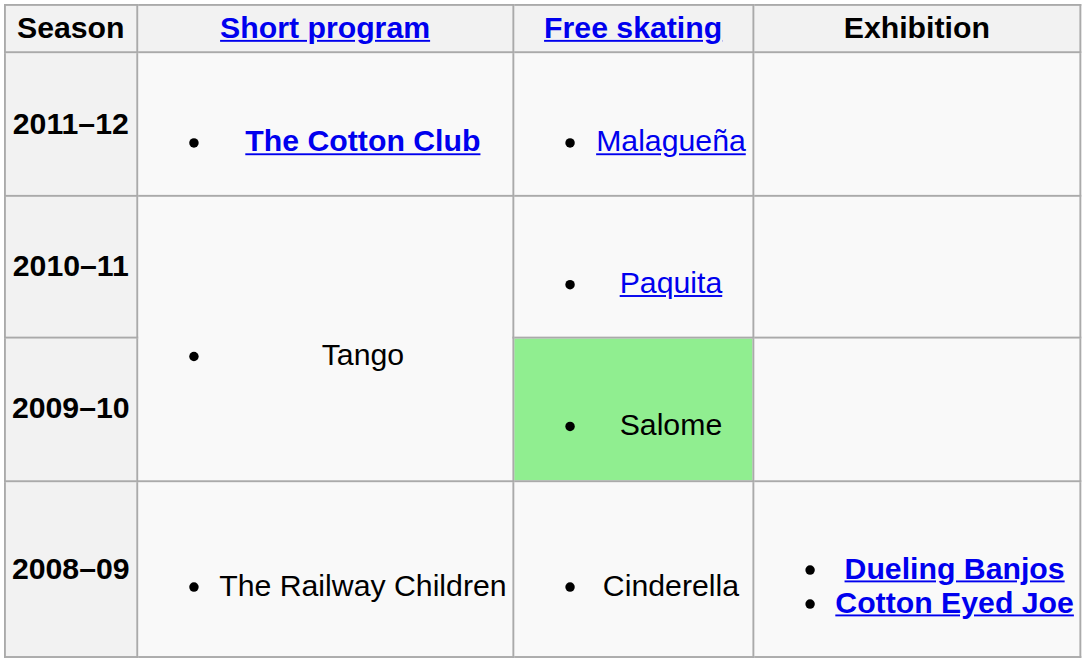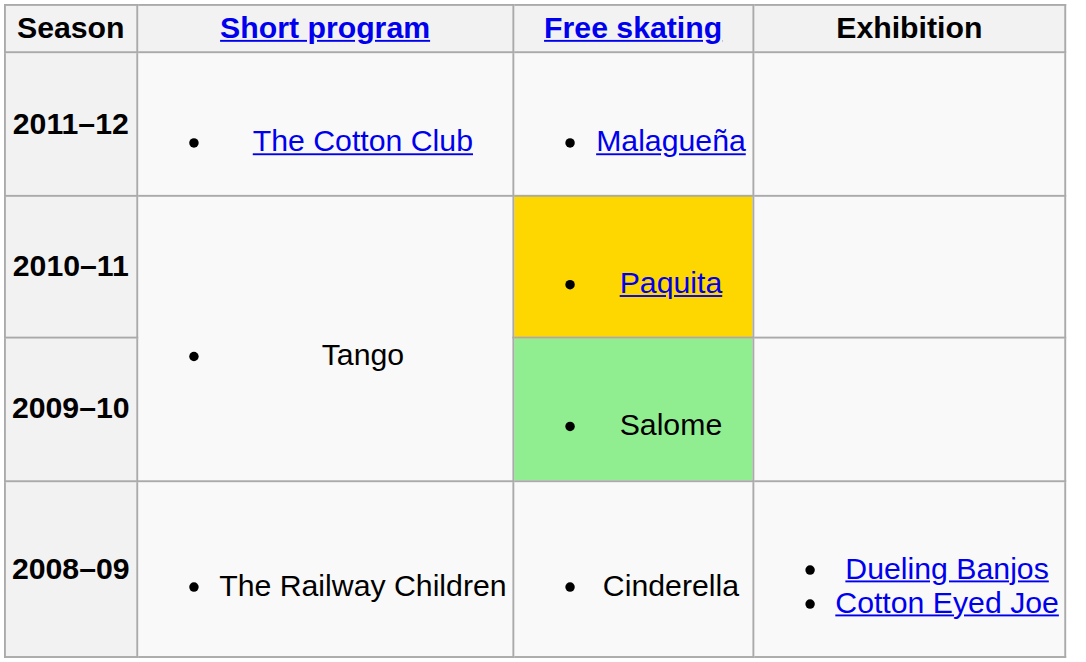2011–12 | Short program: bold -> normal
2010–11 | Free skating: no background -> gold background
2008–09 | Exhibition: bold -> normal
